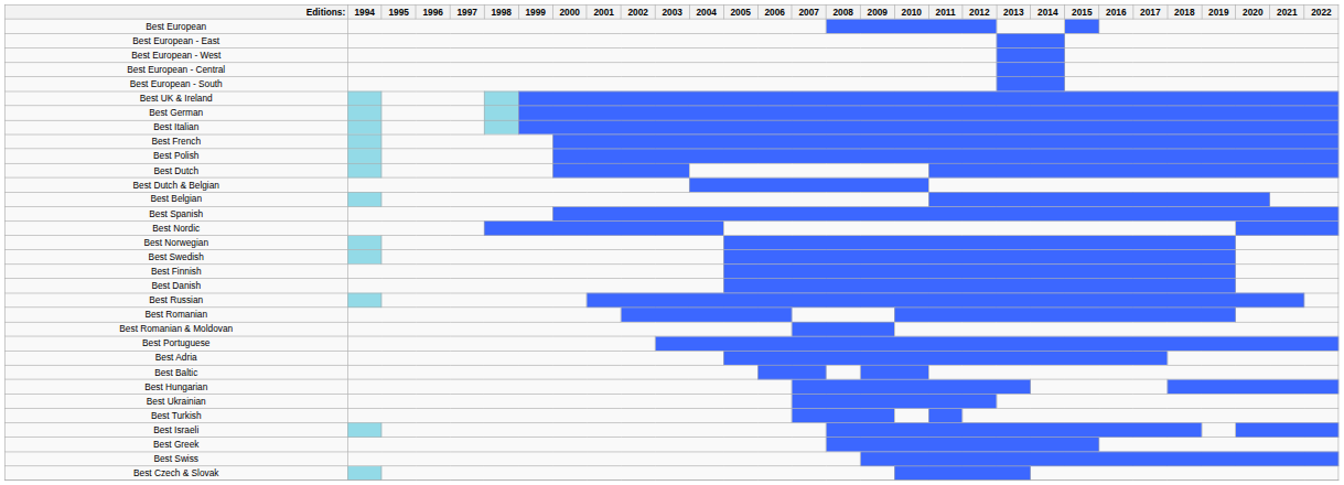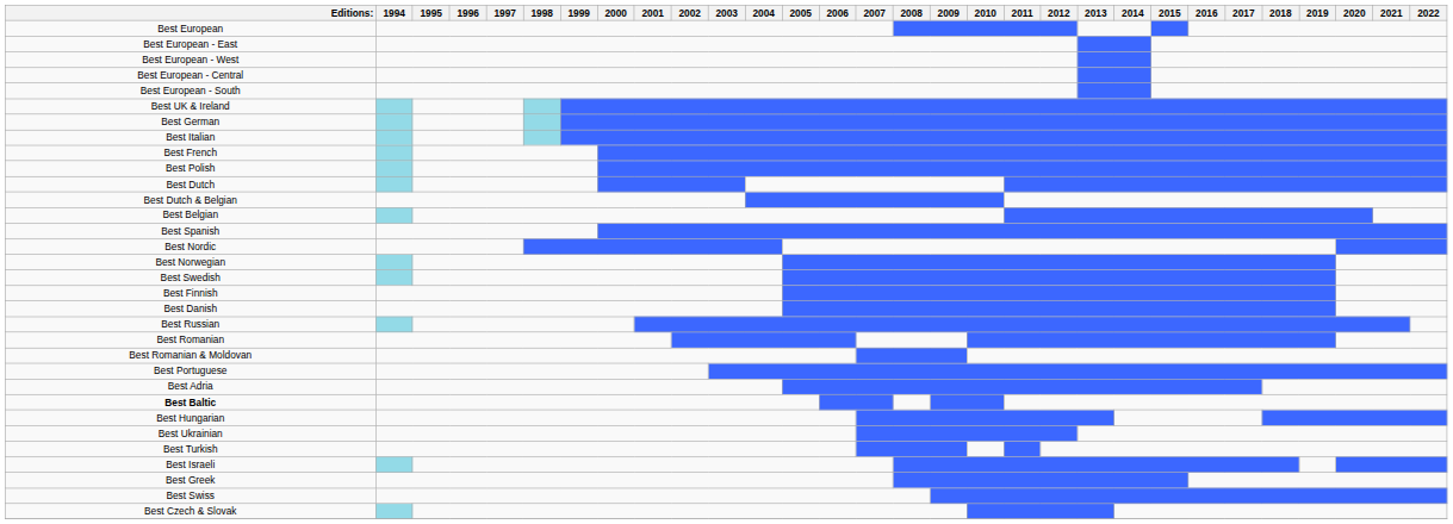Best Baltic | Editions:: normal -> bold
